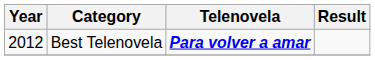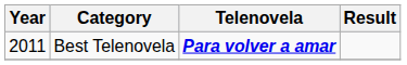Best Telenovela | Year: 2012 -> 2011
